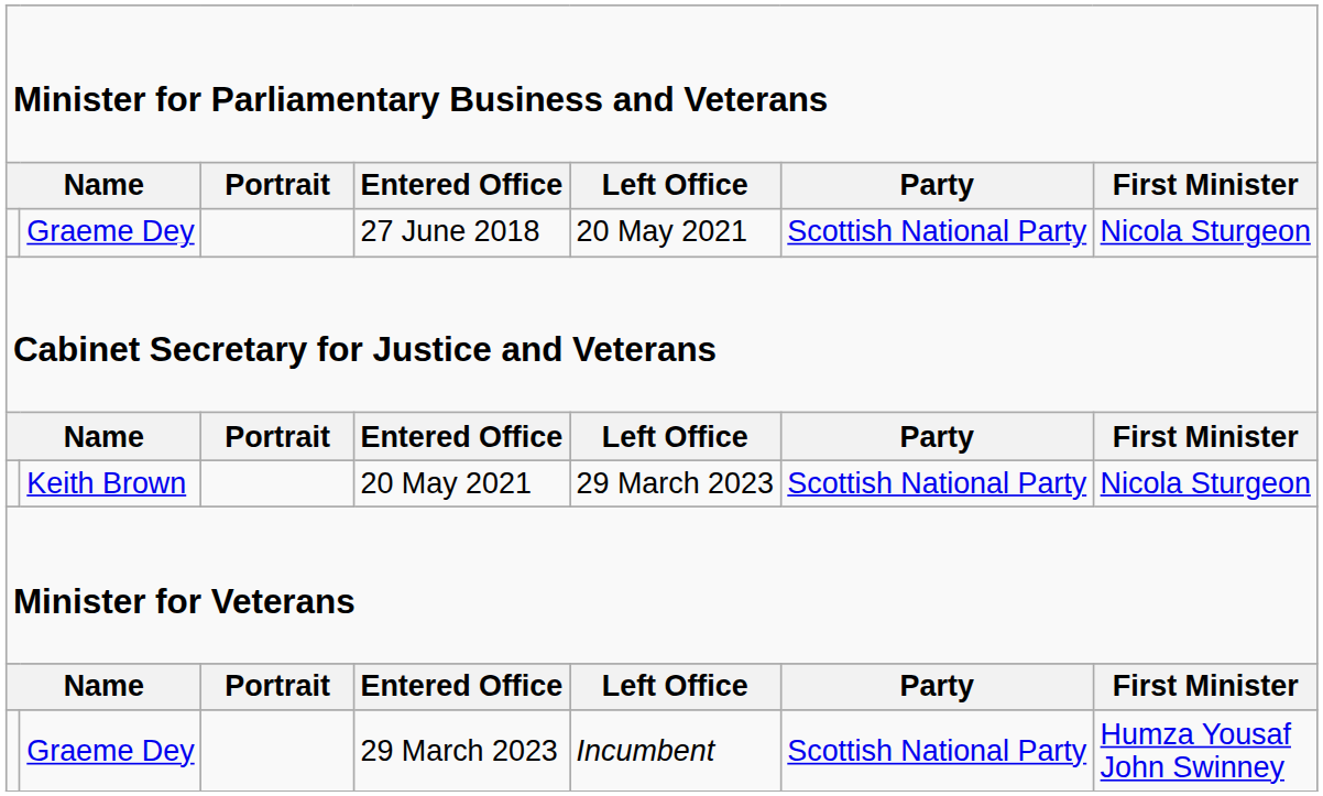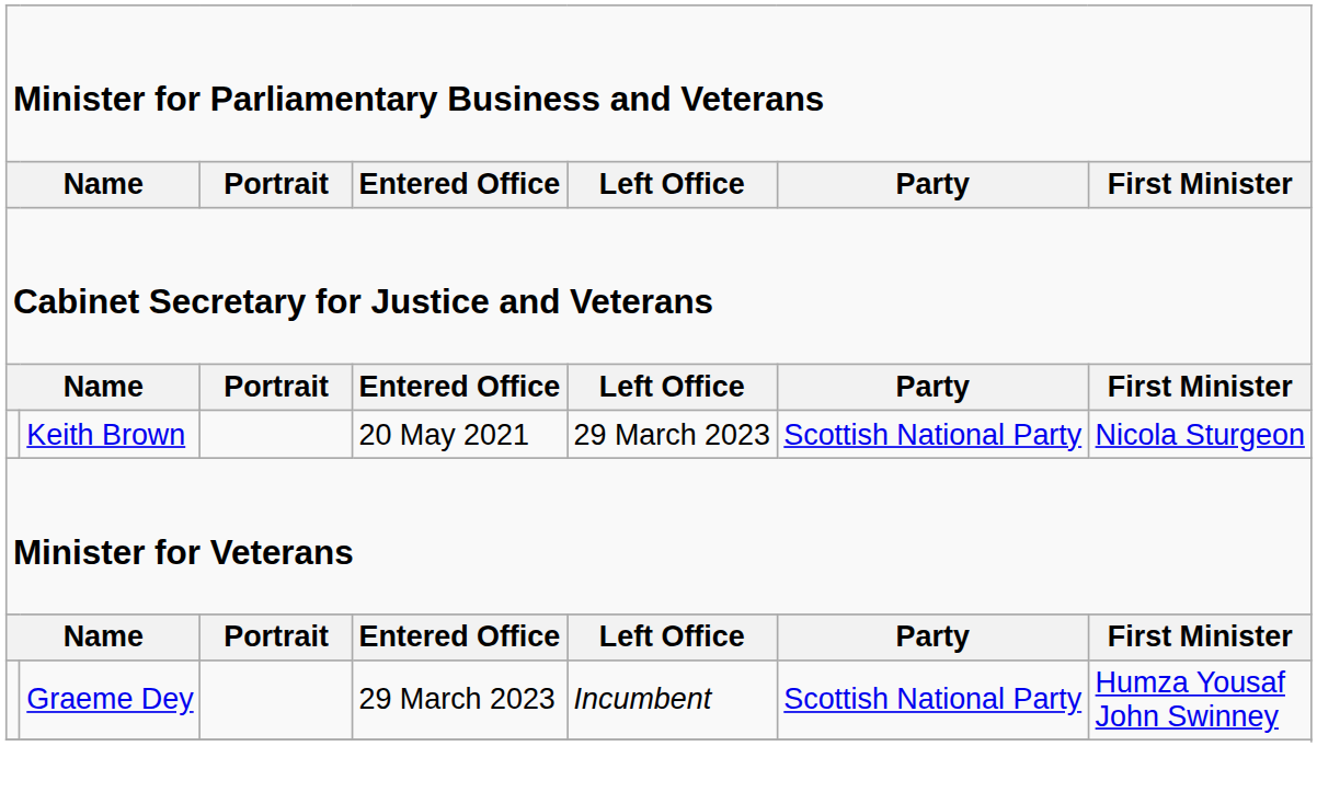- row: Graeme Dey | 27 June 2018 | 20 May 2021 | Scottish National Party | Nicola Sturgeon
